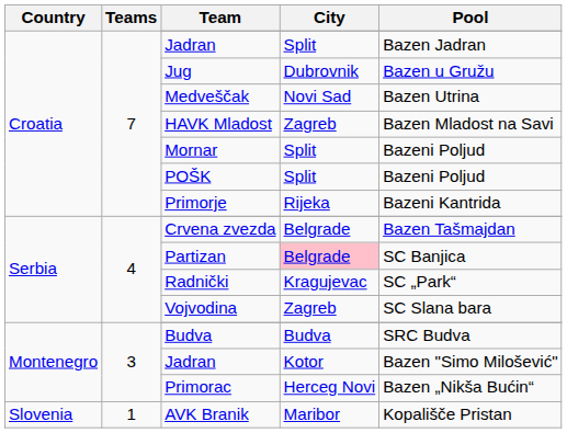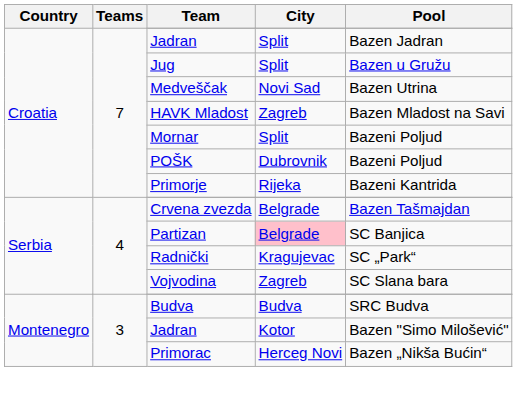Jug | City: Dubrovnik -> Split
POŠK | City: Split -> Dubrovnik
- row: Slovenia | 1 | AVK Branik | Maribor | Kopališče Pristan
